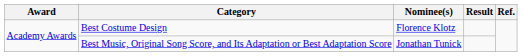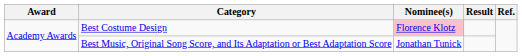Best Costume Design | Nominee(s): no background -> pink background
